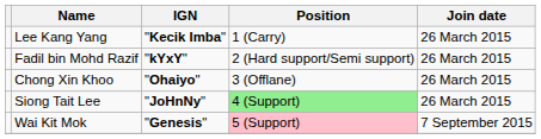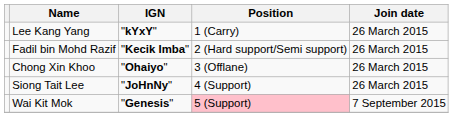Lee Kang Yang | IGN: "Kecik Imba" -> "kYxY"
Fadil bin Mohd Razif | IGN: "kYxY" -> "Kecik Imba"
Siong Tait Lee | Position: lightgreen background -> no background
